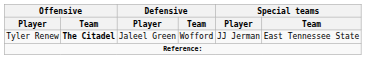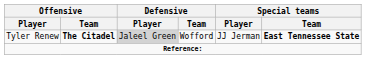Tyler Renew | Defensive / Player: no background -> lightgrey background
Tyler Renew | Special teams / Team: normal -> bold
